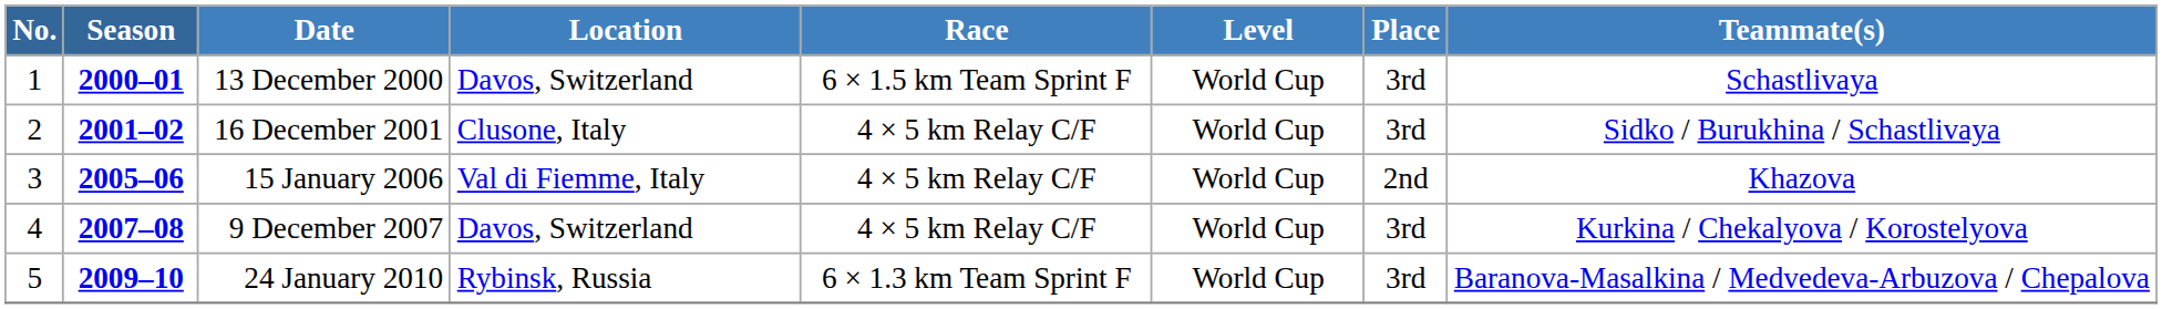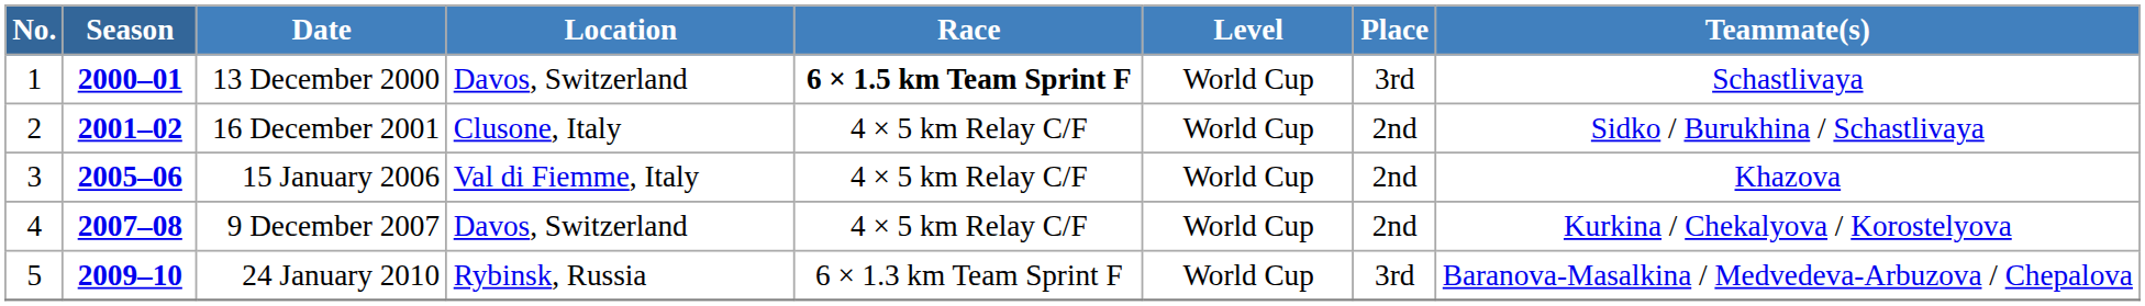13 December 2000 | Race: normal -> bold
16 December 2001 | Place: 3rd -> 2nd
9 December 2007 | Place: 3rd -> 2nd
